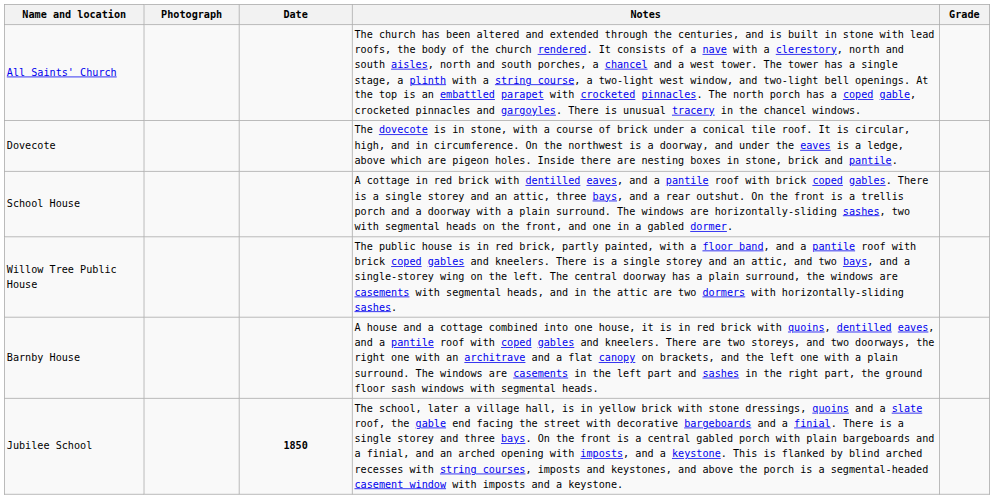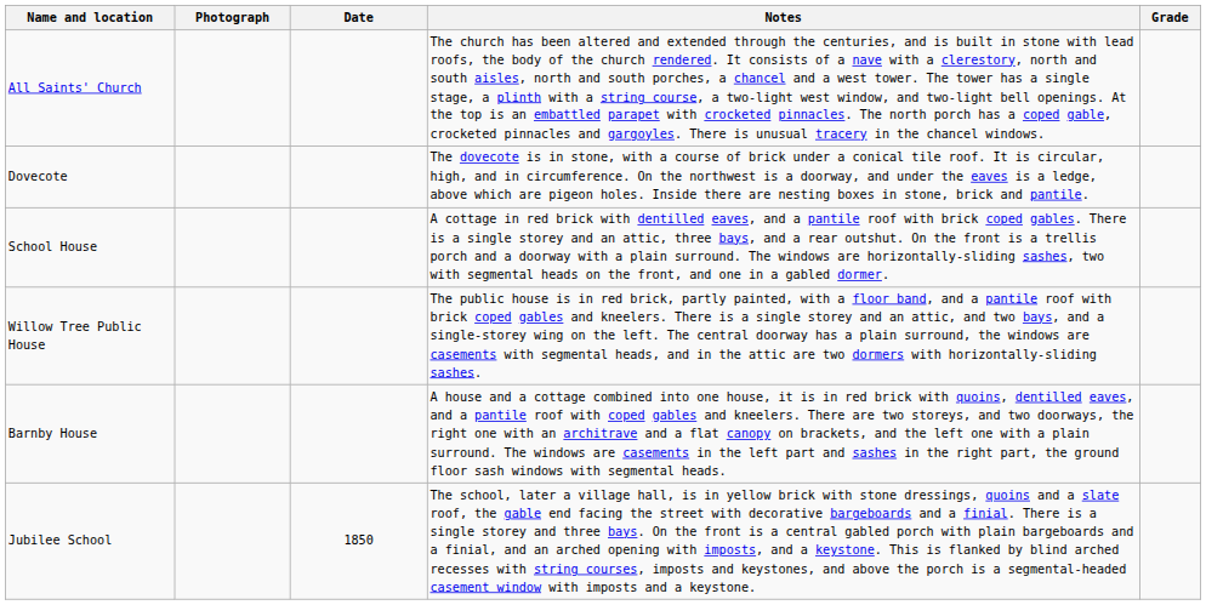Jubilee School | Date: bold -> normal
